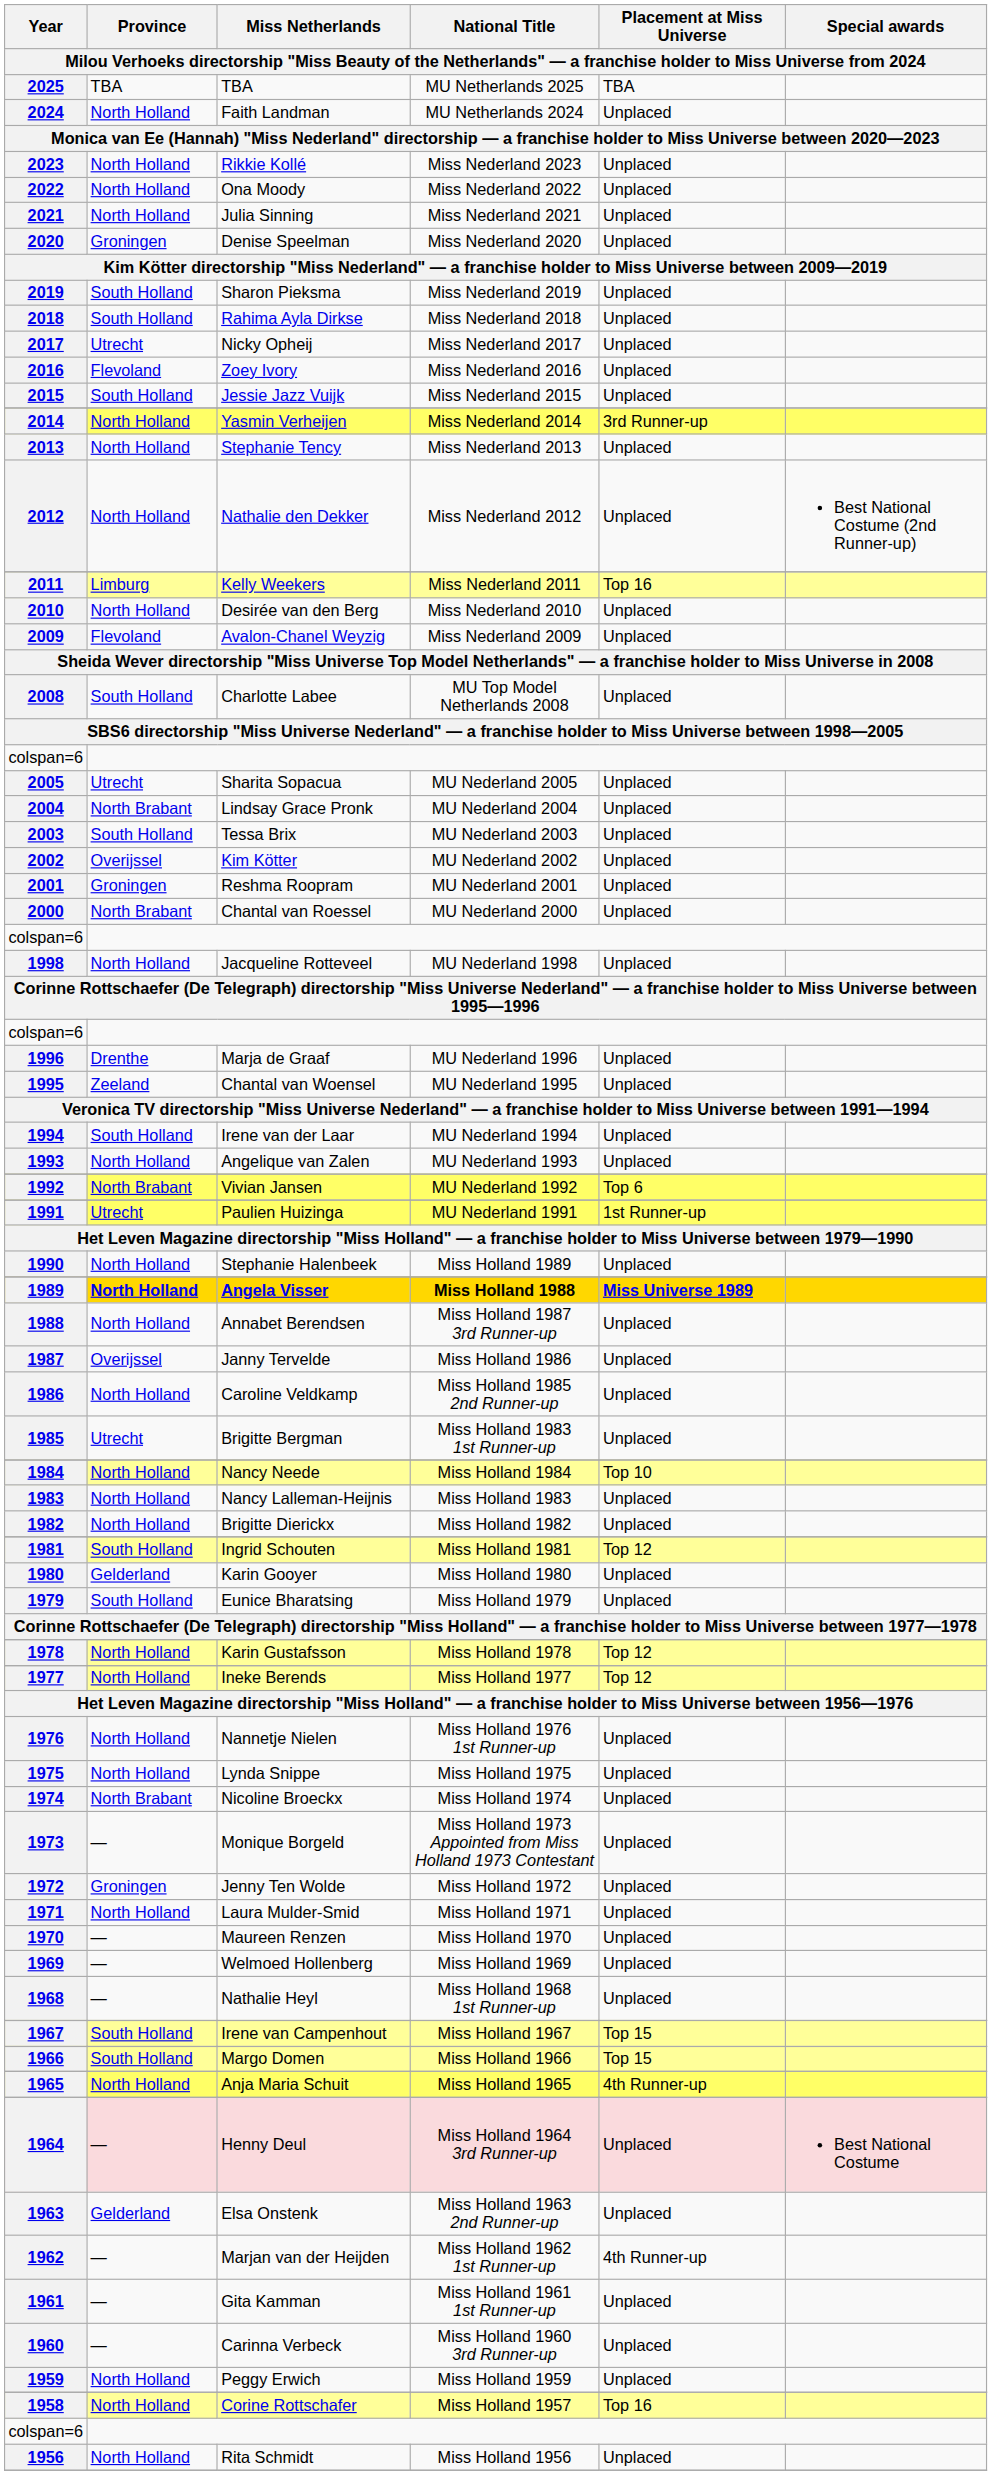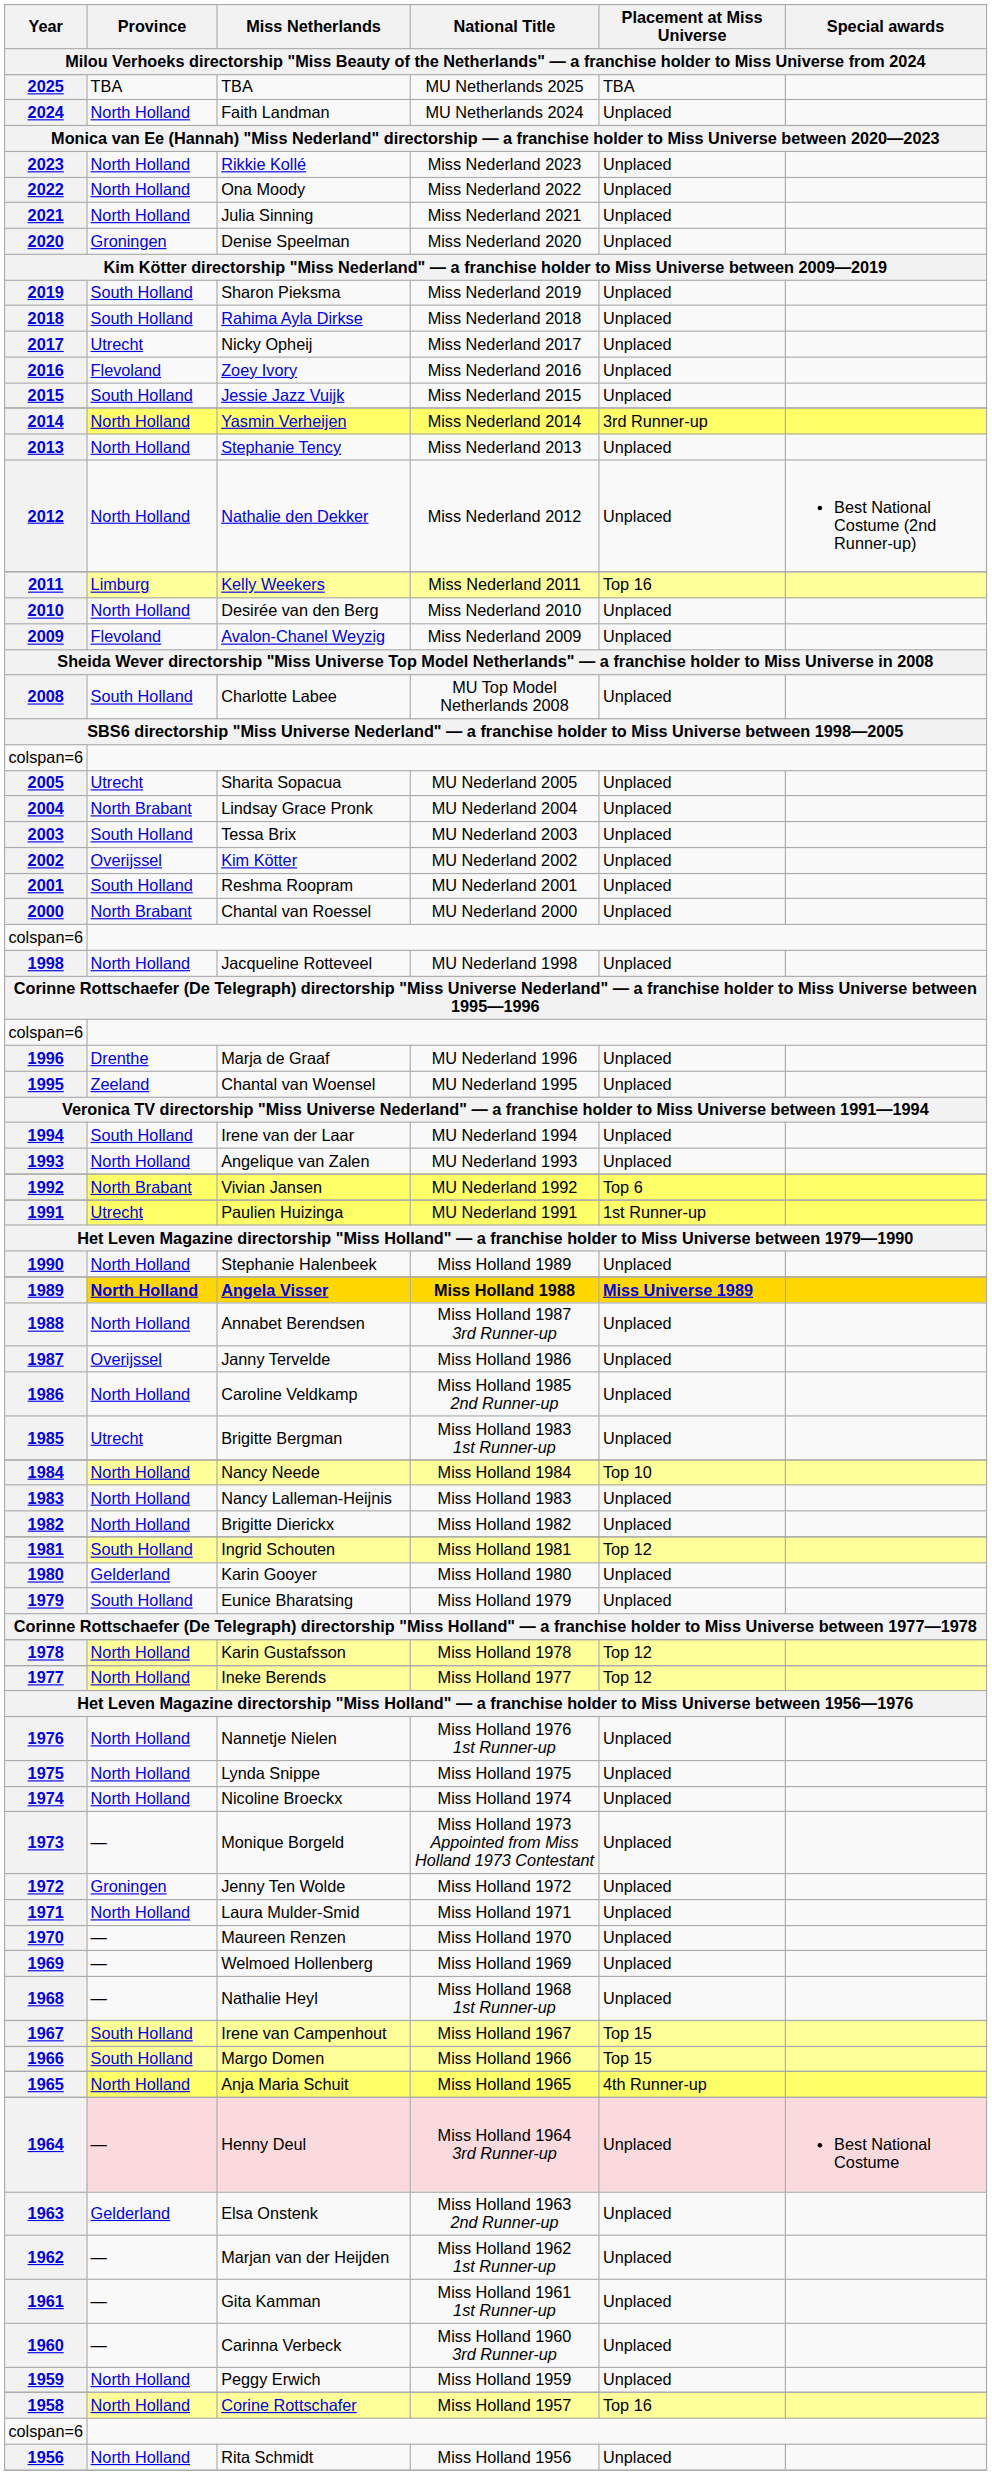2001 | Province: Groningen -> South Holland
1974 | Province: North Brabant -> North Holland
1962 | Placement at Miss Universe: 4th Runner-up -> Unplaced
